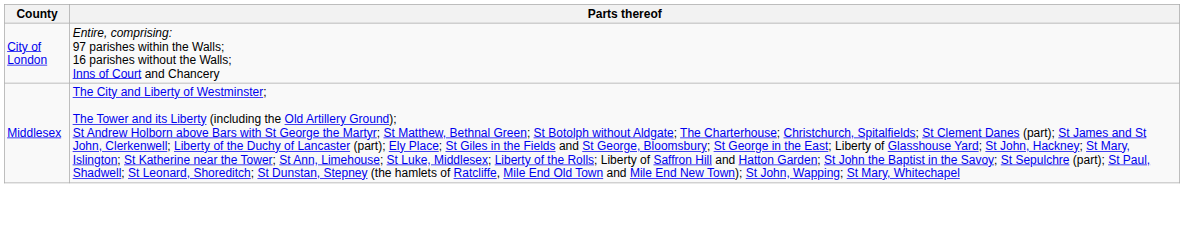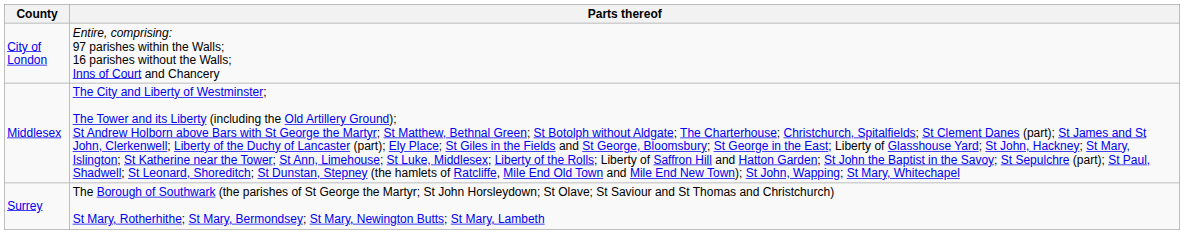+ row: Surrey | The Borough of Southwark (the parishes of St George the Martyr; St John Horsleydown; St Olave; St Saviour and St Thomas and Christchurch) St Mary, Rotherhithe; St Mary, Bermondsey; St Mary, Newington Butts; St Mary, Lambeth
